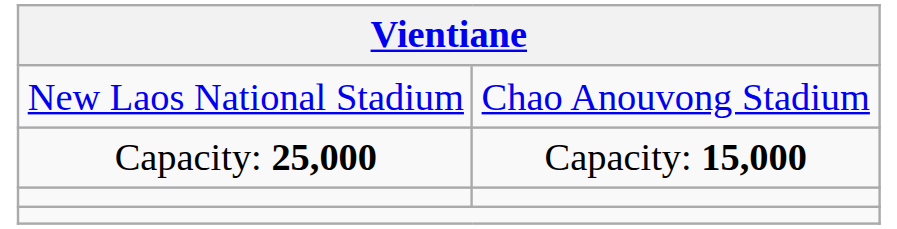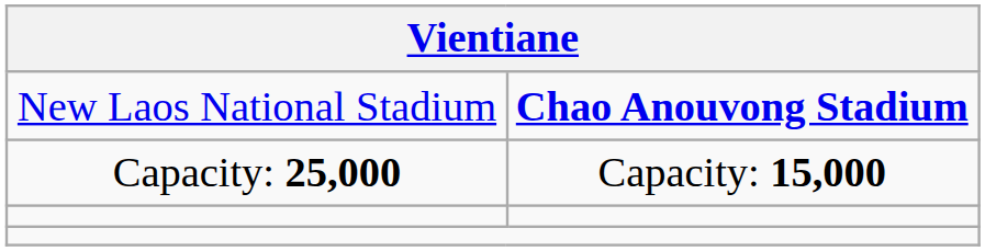row 2 | column 2: normal -> bold
